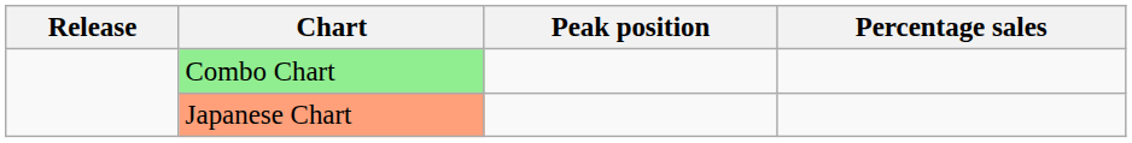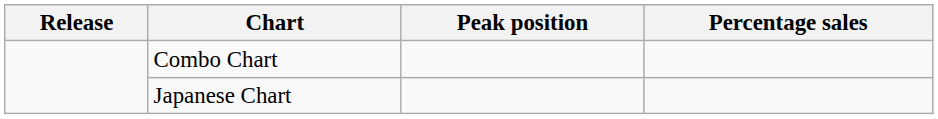Combo Chart | Chart: lightgreen background -> no background
Japanese Chart | Chart: lightsalmon background -> no background
